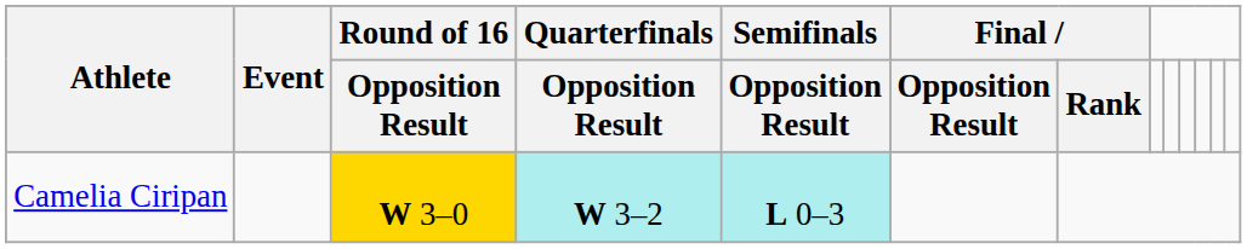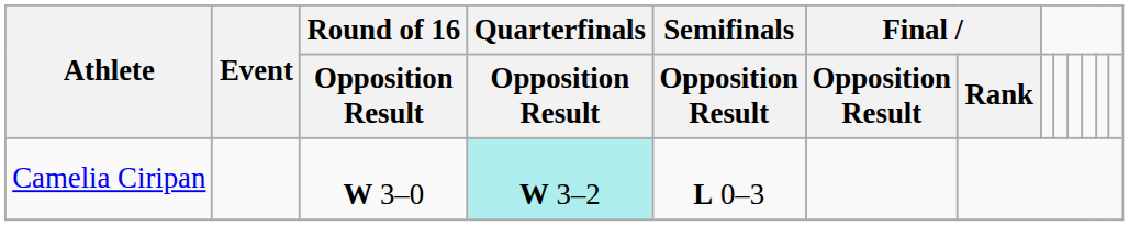Camelia Ciripan | Round of 16: gold background -> no background
Camelia Ciripan | Semifinals: paleturquoise background -> no background
